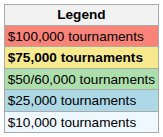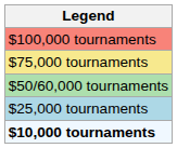row 3 | column 1: bold -> normal
row 6 | column 1: normal -> bold
